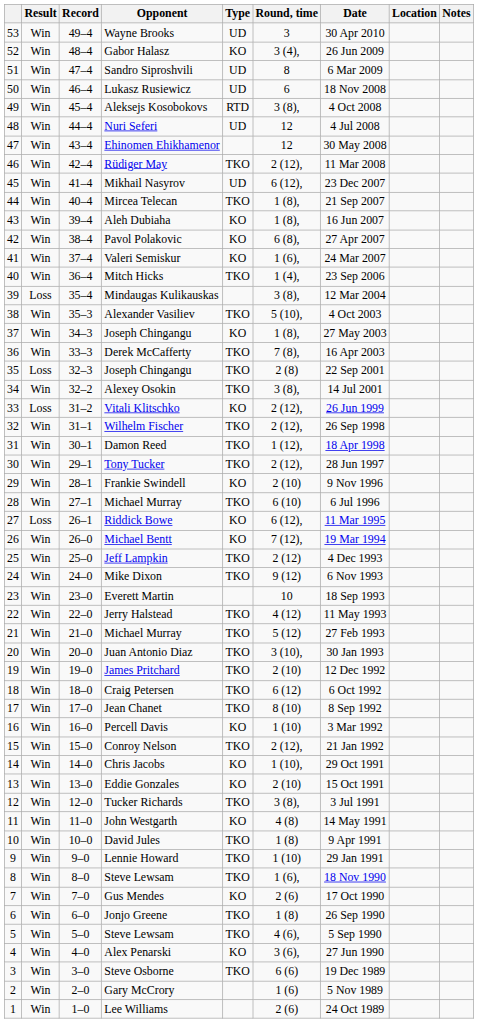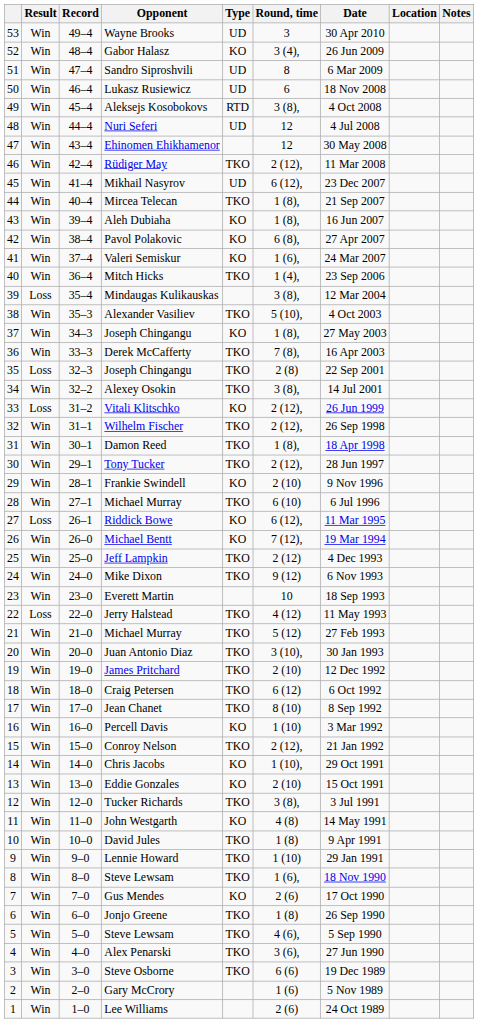Damon Reed | Round, time: 1 (12), -> 1 (8),
Jerry Halstead | Result: Win -> Loss
Alex Penarski | Type: KO -> TKO
